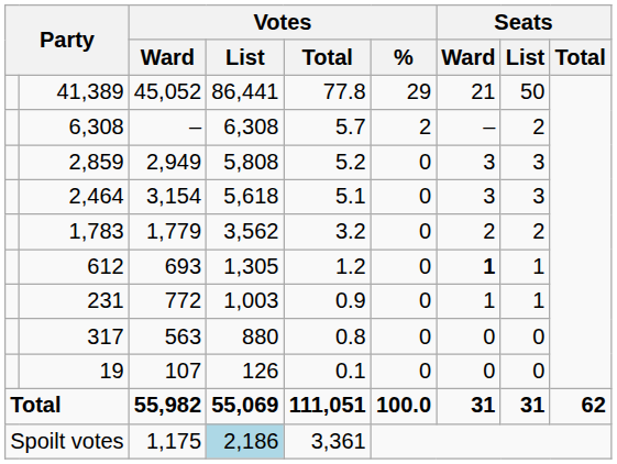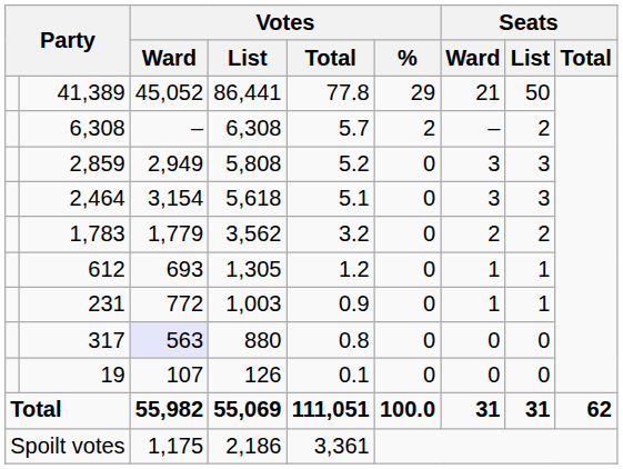612 | Seats / Ward: bold -> normal
317 | Votes / Ward: no background -> lavender background
Spoilt votes | Votes / List: lightblue background -> no background
